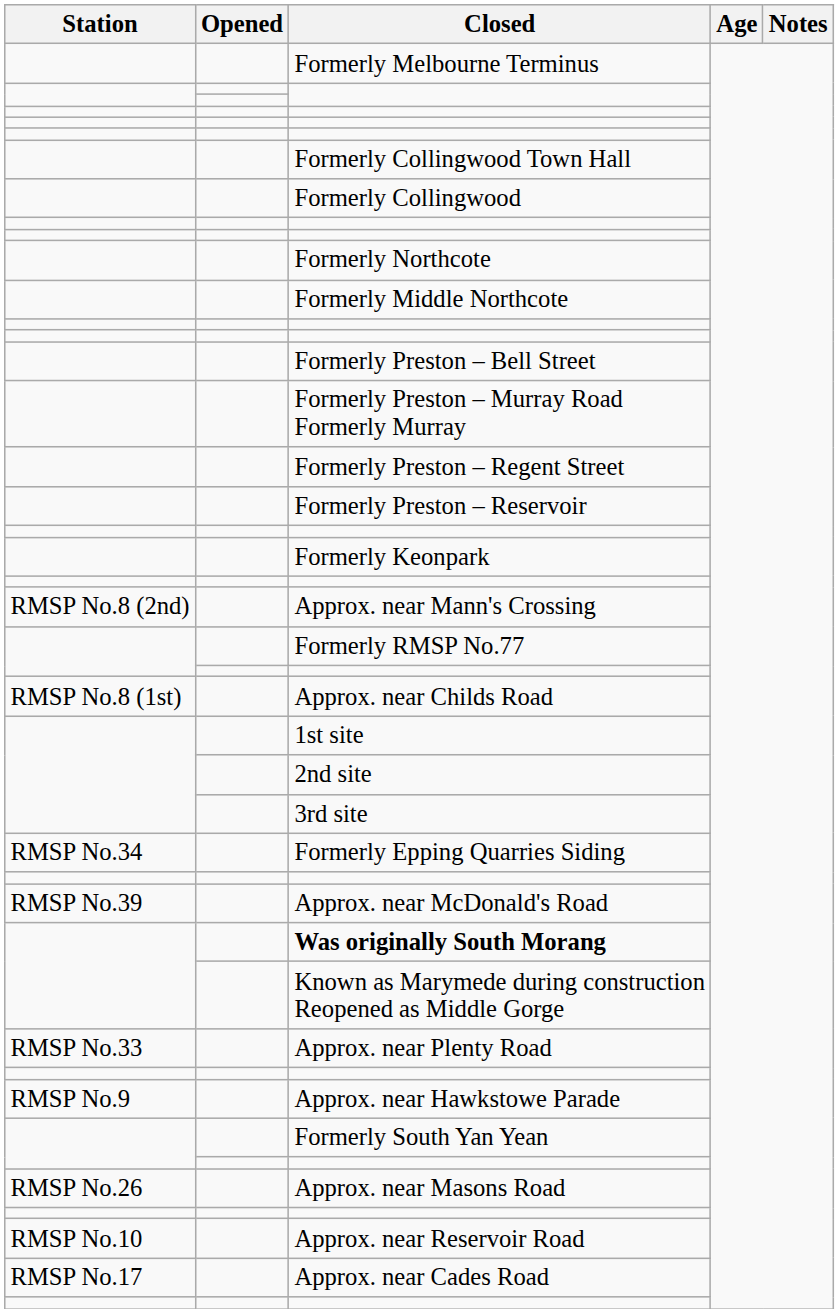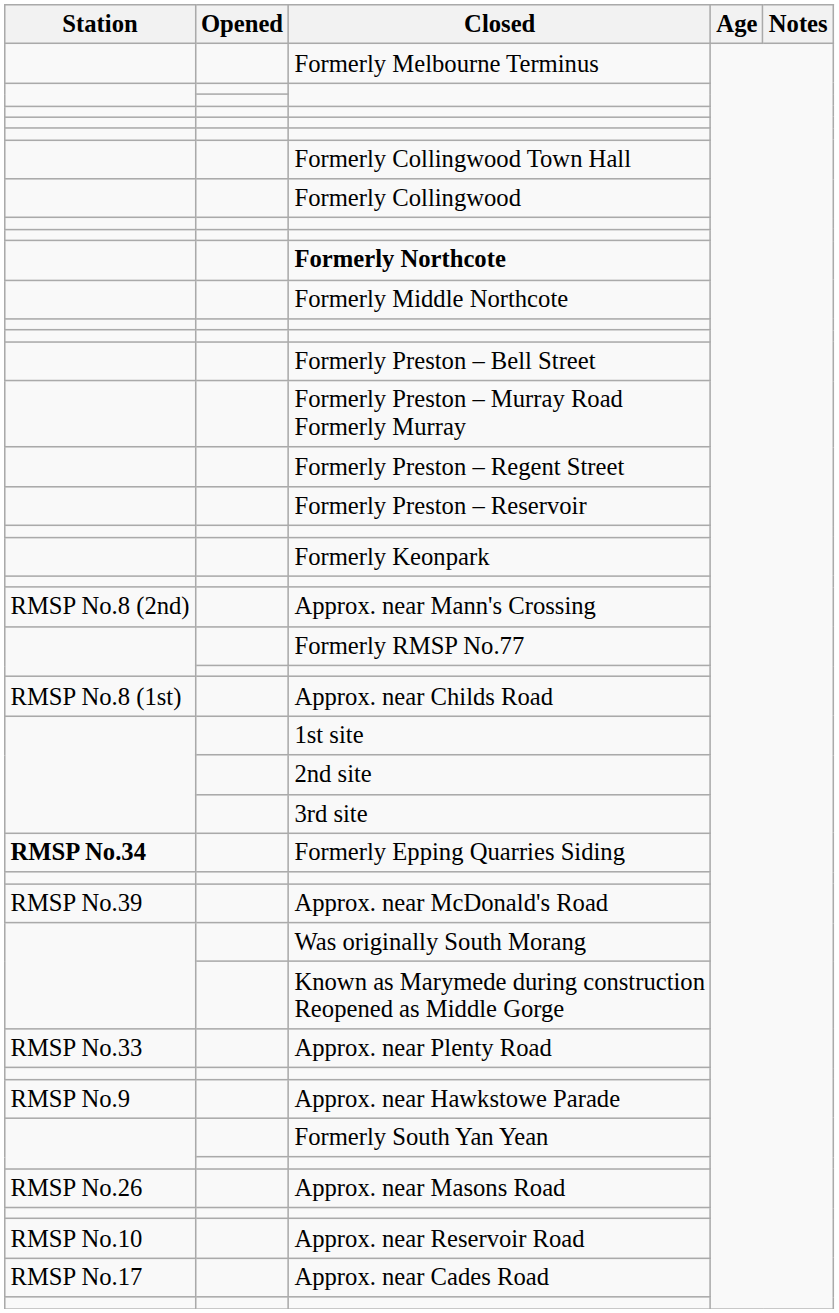Formerly Northcote | Closed: normal -> bold
Formerly Epping Quarries Siding | Station: normal -> bold
Was originally South Morang | Closed: bold -> normal
